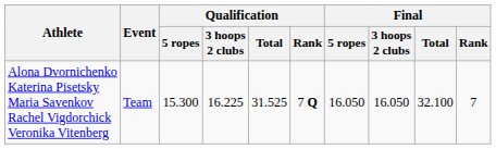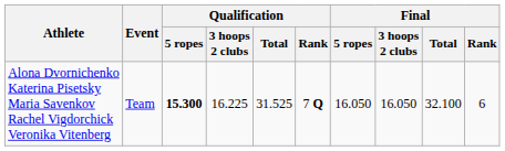row 3 | Qualification / 5 ropes: normal -> bold
row 3 | Final / Rank: 7 -> 6
